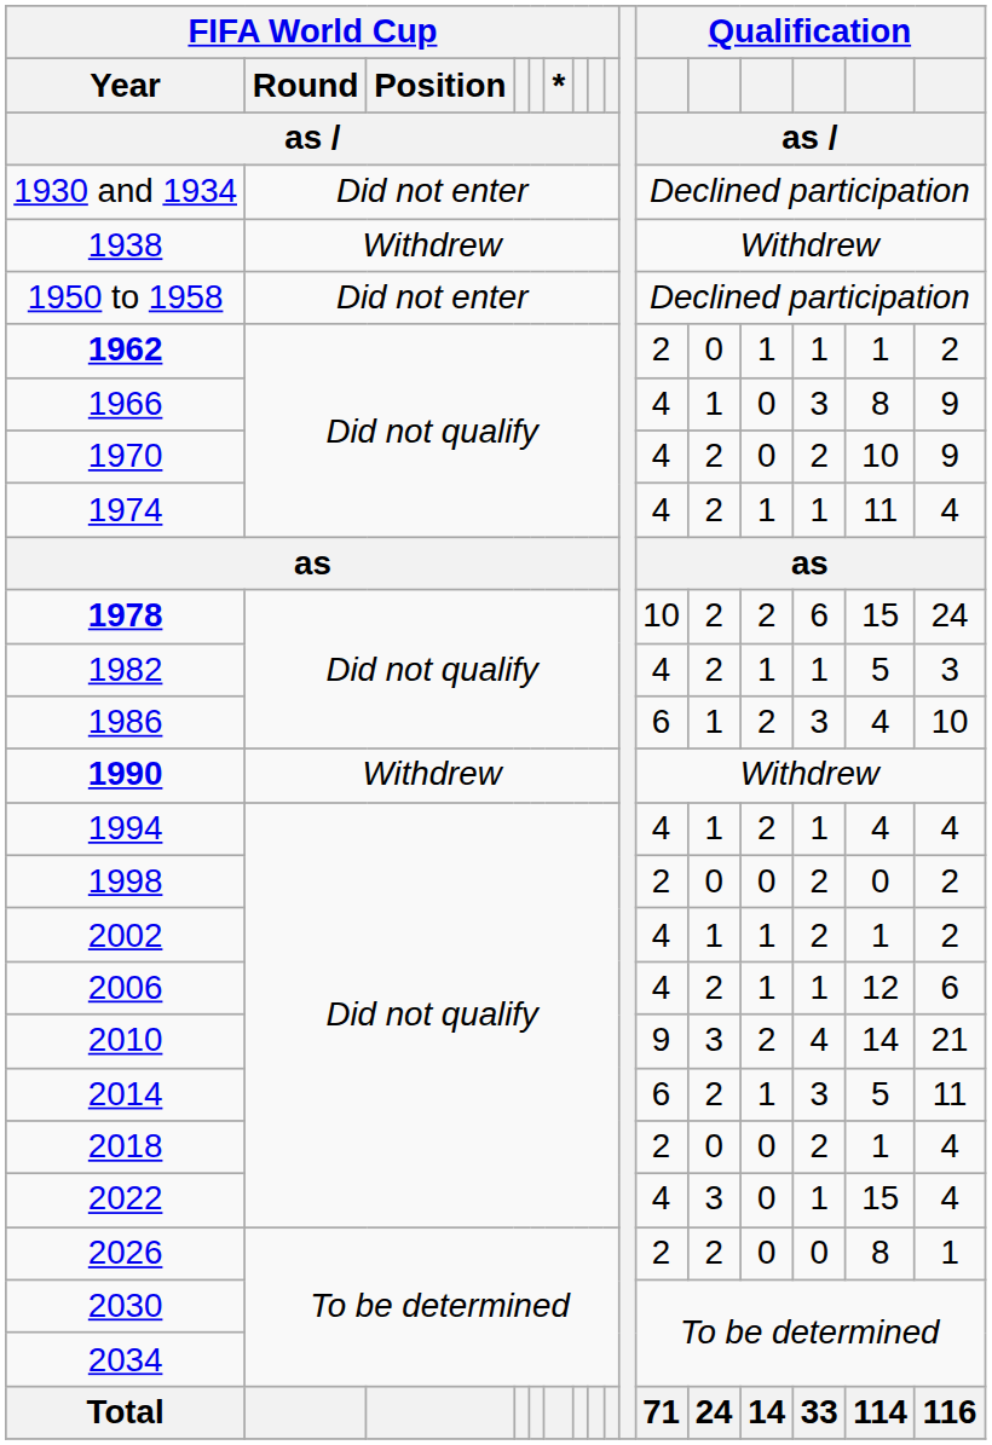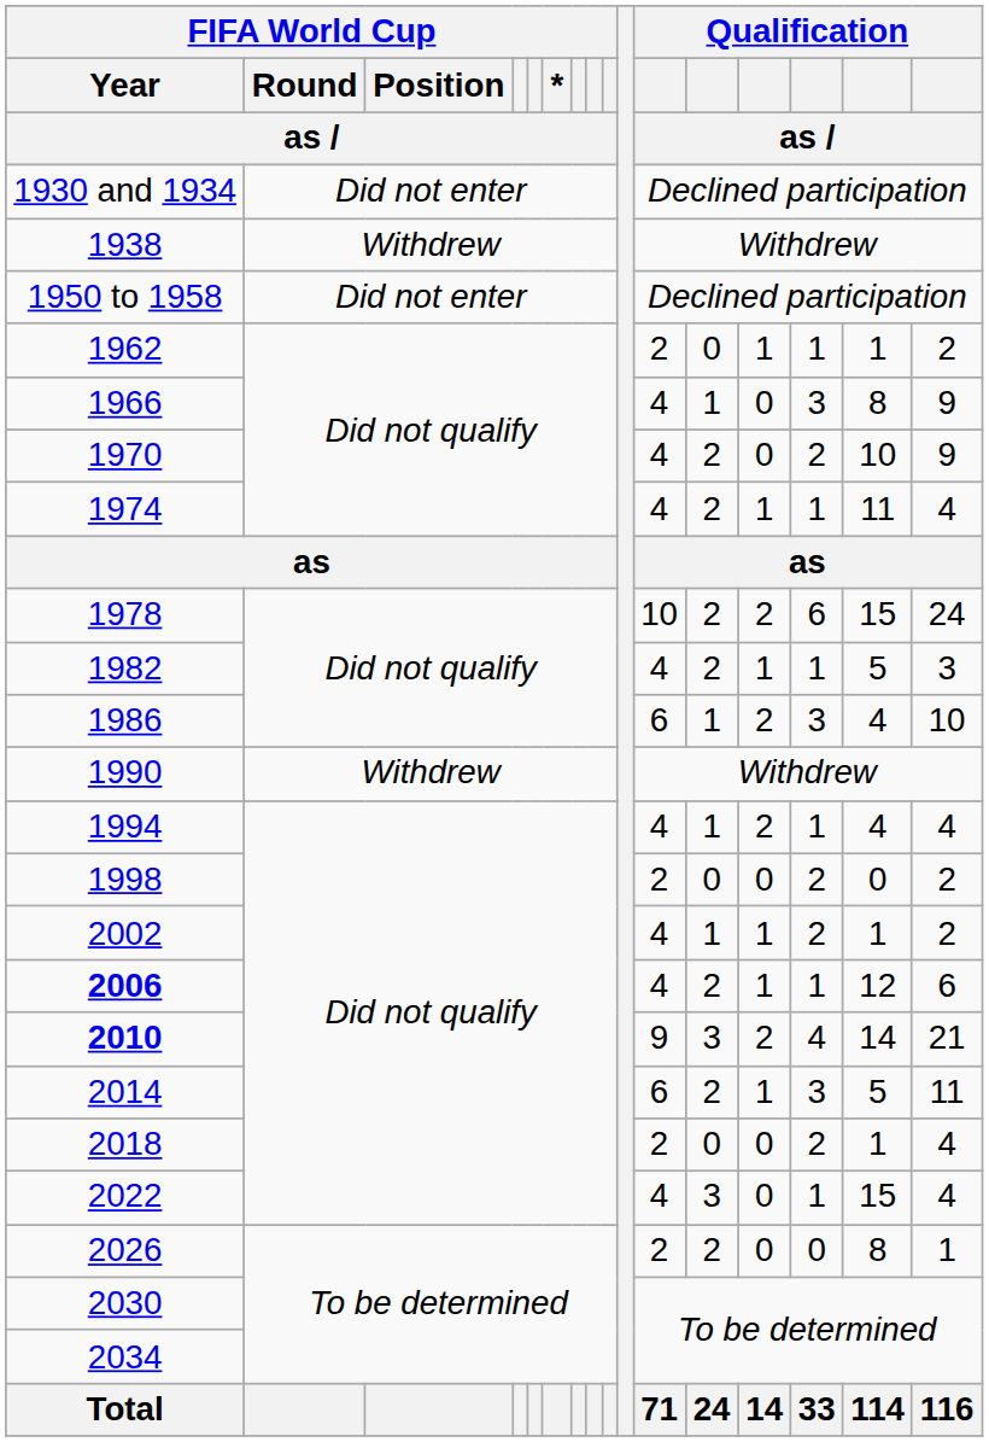1962 | FIFA World Cup / Year / as: bold -> normal
1978 | FIFA World Cup / Year / as: bold -> normal
1990 | FIFA World Cup / Year / as: bold -> normal
2006 | FIFA World Cup / Year / as: normal -> bold
2010 | FIFA World Cup / Year / as: normal -> bold
